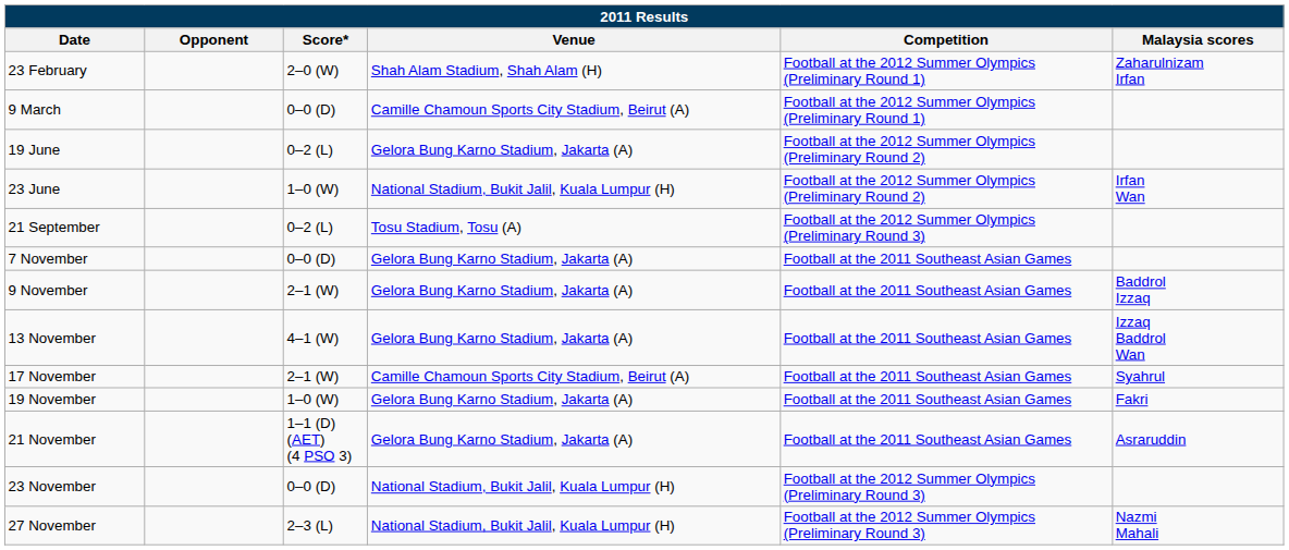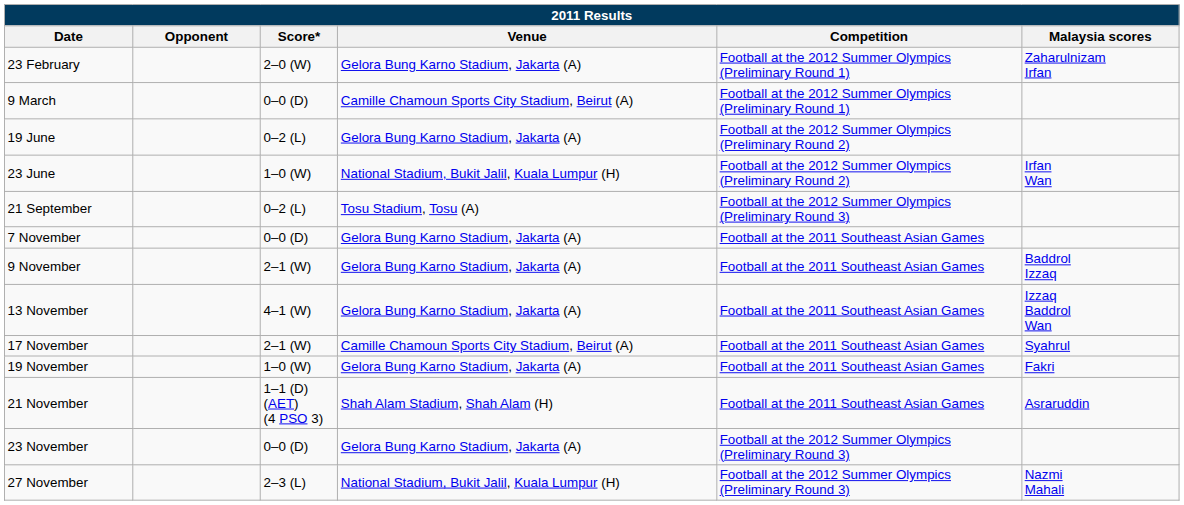23 February | Venue: Shah Alam Stadium, Shah Alam (H) -> Gelora Bung Karno Stadium, Jakarta (A)
21 November | Venue: Gelora Bung Karno Stadium, Jakarta (A) -> Shah Alam Stadium, Shah Alam (H)
23 November | Venue: National Stadium, Bukit Jalil, Kuala Lumpur (H) -> Gelora Bung Karno Stadium, Jakarta (A)
